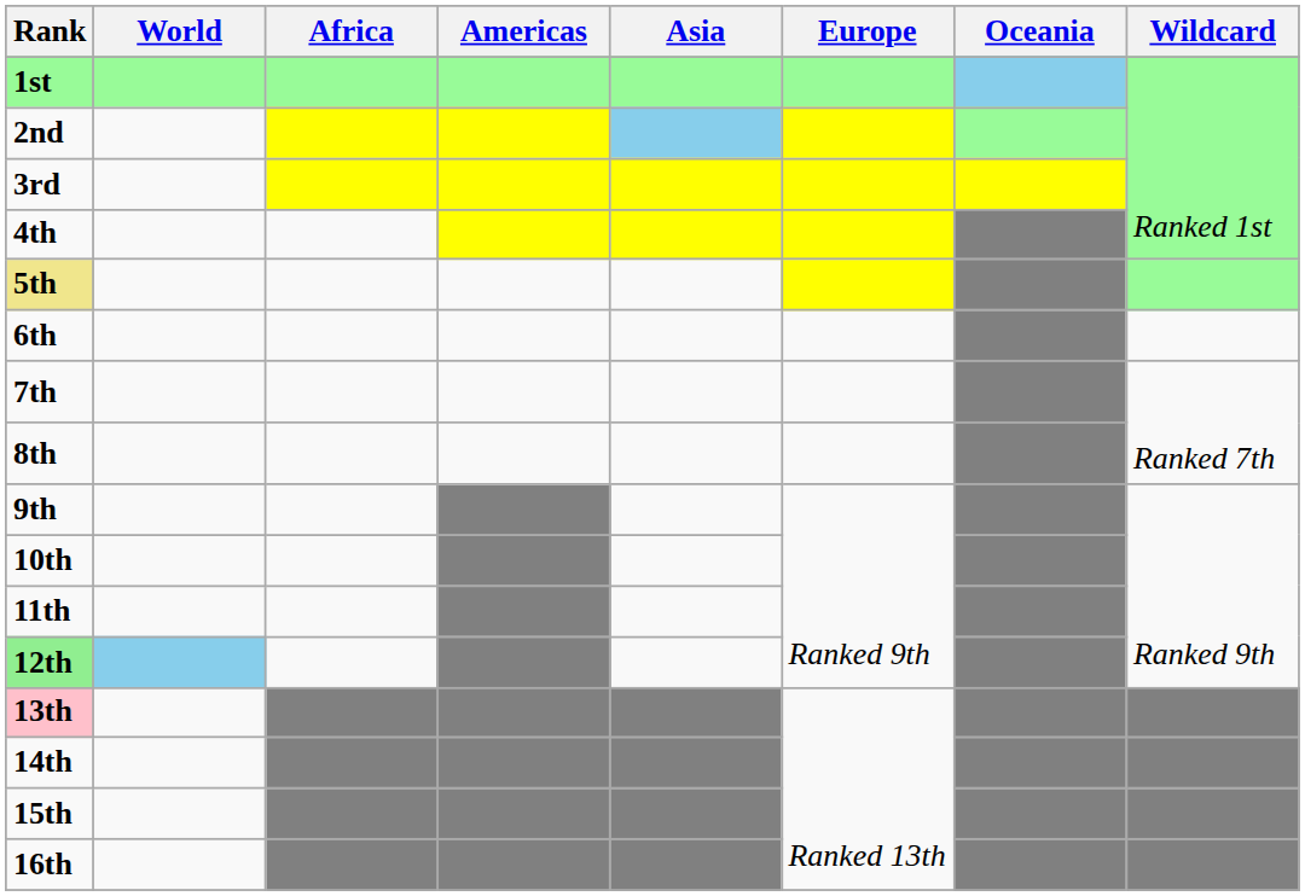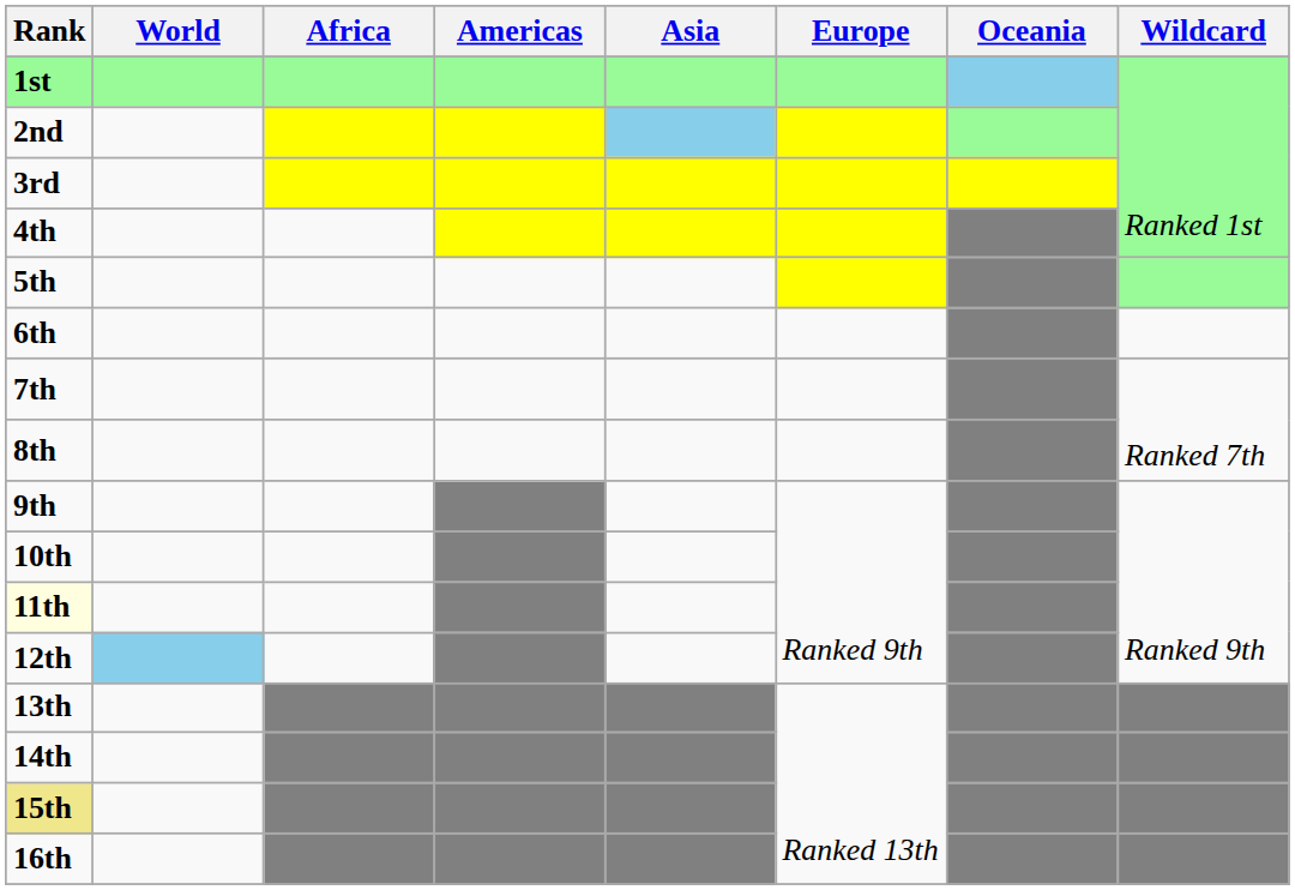5th | Rank: khaki background -> no background
11th | Rank: no background -> lightyellow background
12th | Rank: lightgreen background -> no background
13th | Rank: pink background -> no background
15th | Rank: no background -> khaki background
